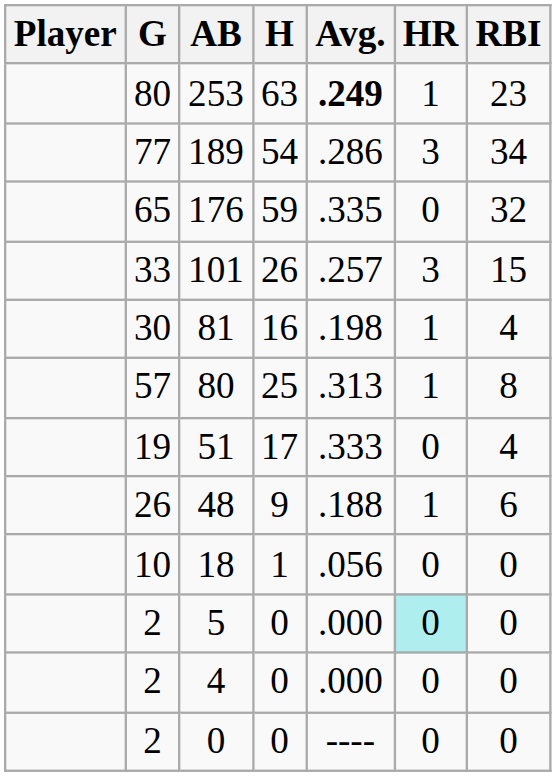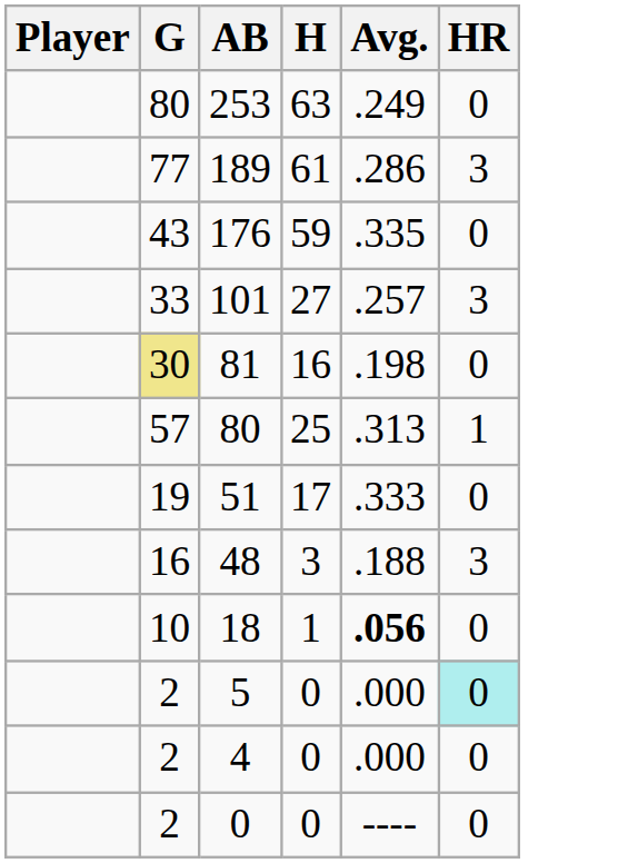- column: RBI | 23 | 34 | 32 | 15 | 4 | 8 | 4 | 6 | 0 | 0 | 0 | 0
253 | Avg.: bold -> normal
253 | HR: 1 -> 0
189 | H: 54 -> 61
176 | G: 65 -> 43
101 | H: 26 -> 27
81 | G: no background -> khaki background
81 | HR: 1 -> 0
48 | G: 26 -> 16
48 | H: 9 -> 3
48 | HR: 1 -> 3
18 | Avg.: normal -> bold
